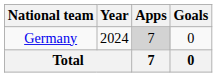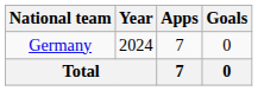Germany | Apps: lightgrey background -> no background
